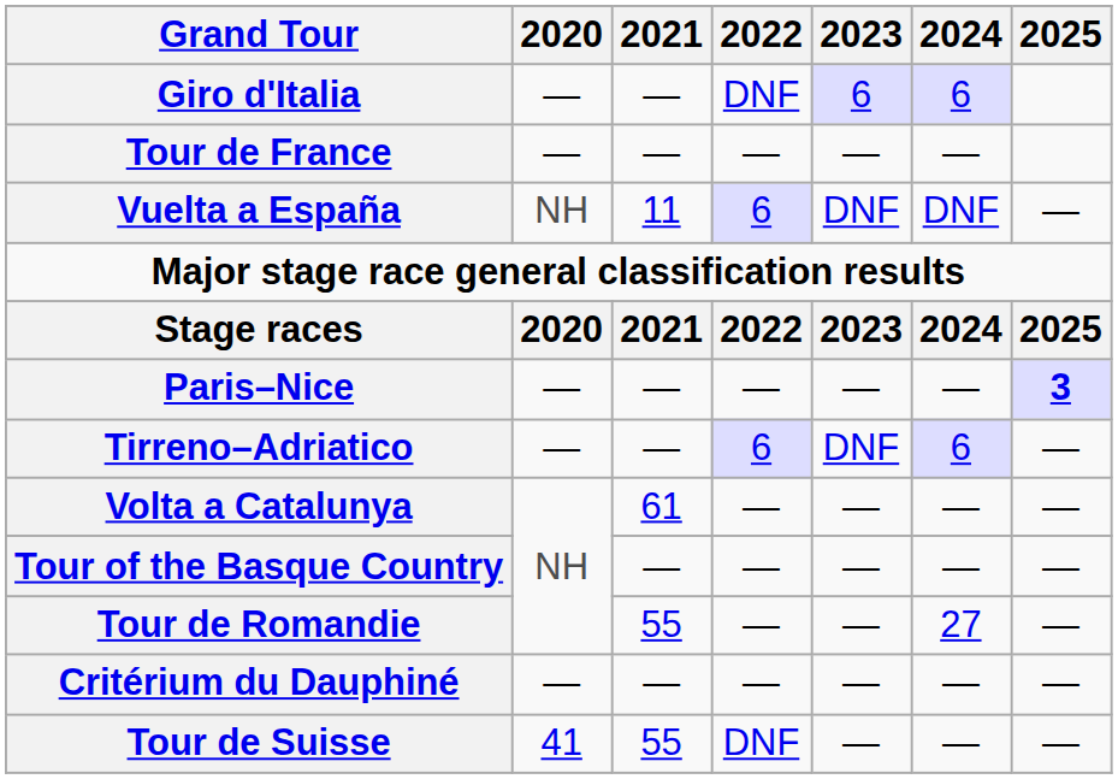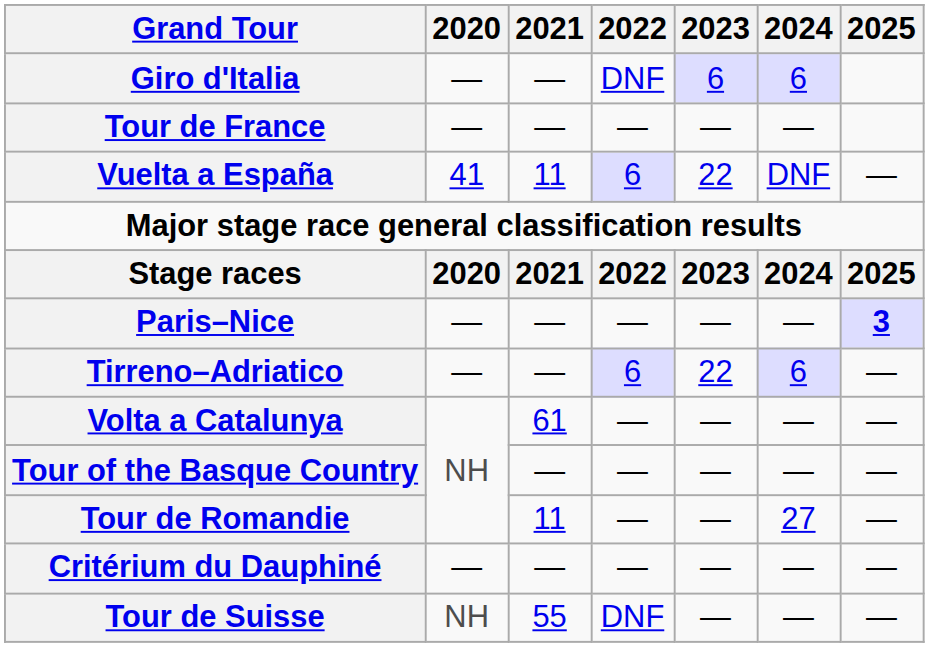Vuelta a España | 2020: NH -> 41
Vuelta a España | 2023: DNF -> 22
Tirreno–Adriatico | 2023: DNF -> 22
Tour de Romandie | 2021: 55 -> 11
Tour de Suisse | 2020: 41 -> NH
